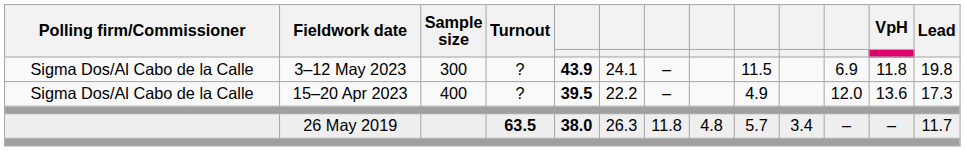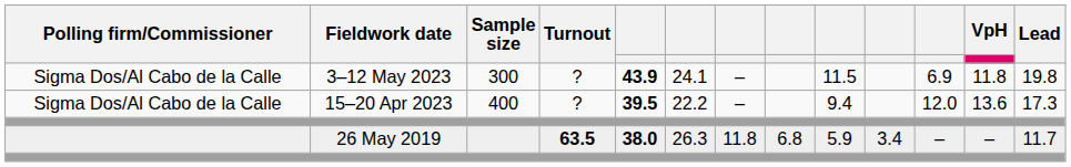15–20 Apr 2023 | column 9: 4.9 -> 9.4
26 May 2019 | column 8: 4.8 -> 6.8
26 May 2019 | column 9: 5.7 -> 5.9
